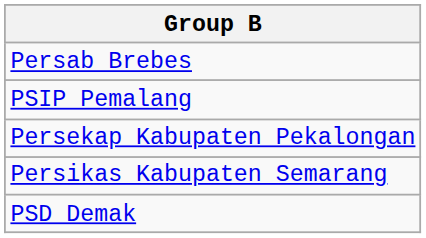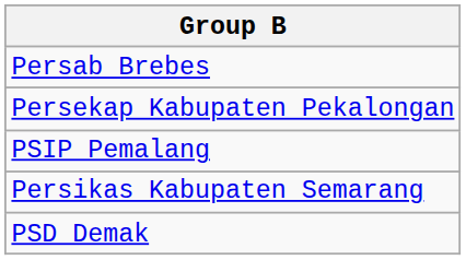row 3 | column 1: PSIP Pemalang -> Persekap Kabupaten Pekalongan
row 4 | column 1: Persekap Kabupaten Pekalongan -> PSIP Pemalang
